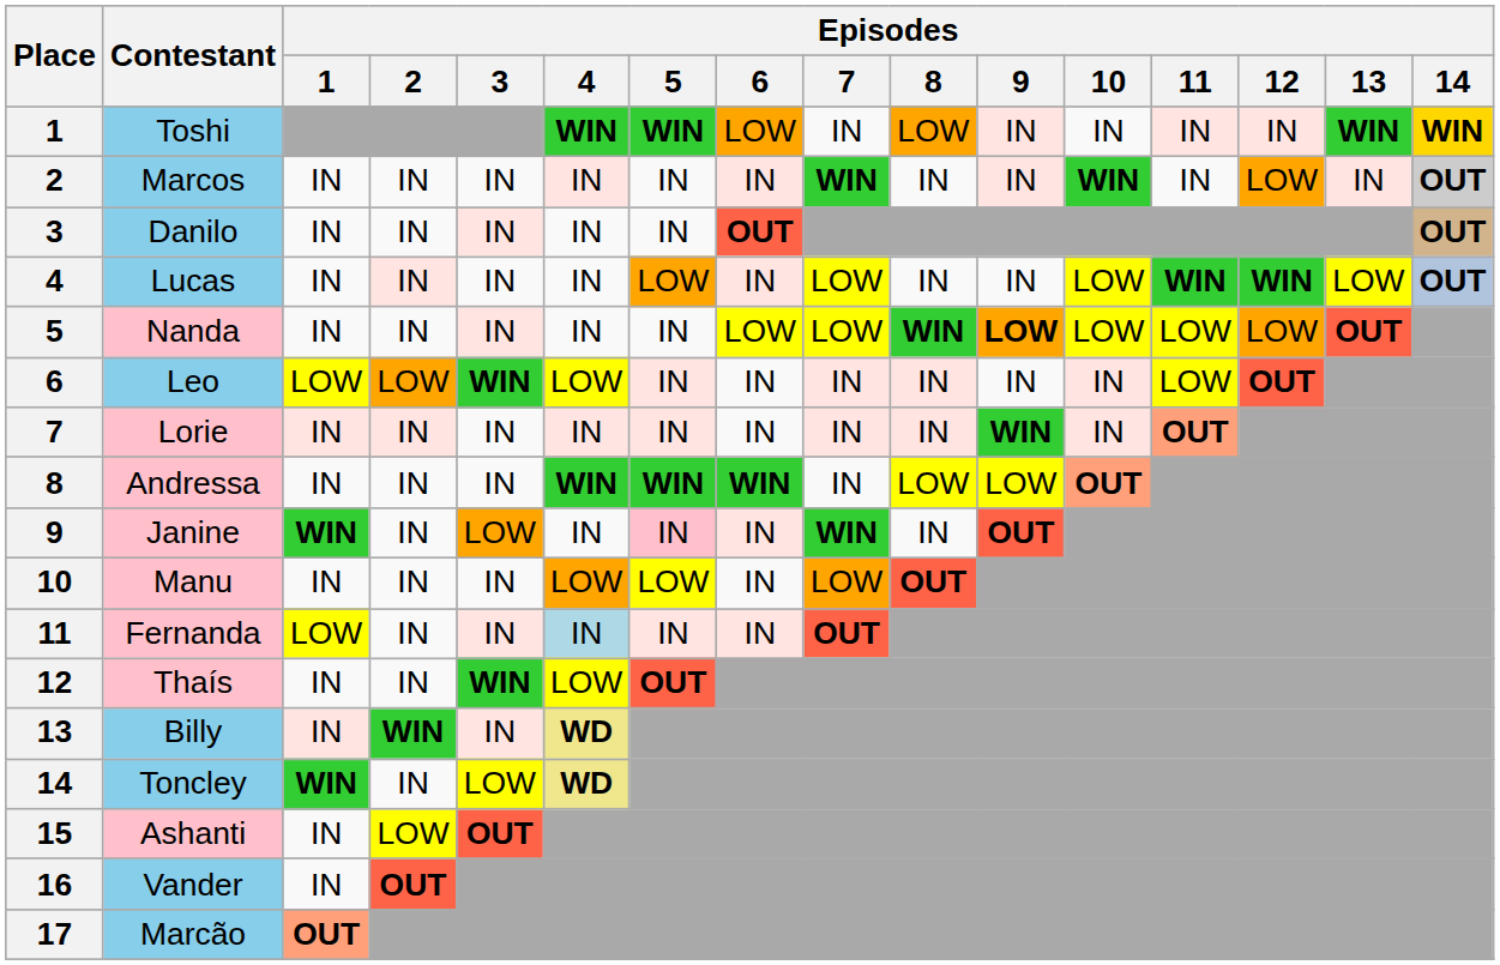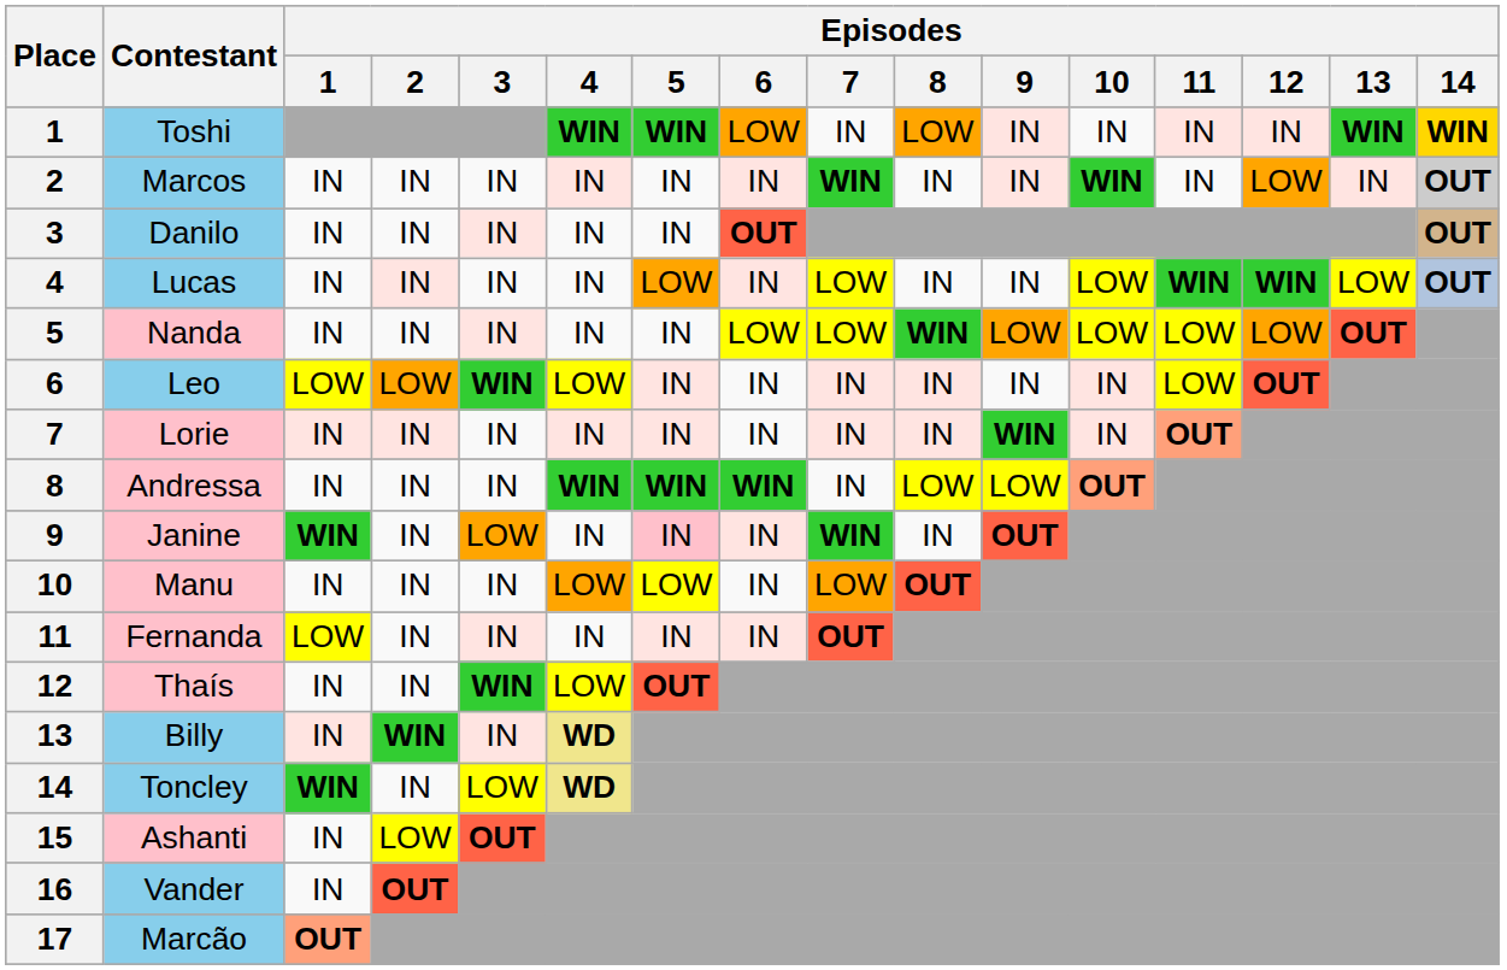Nanda | Episodes / 9: bold -> normal
Fernanda | Episodes / 4: lightblue background -> no background
